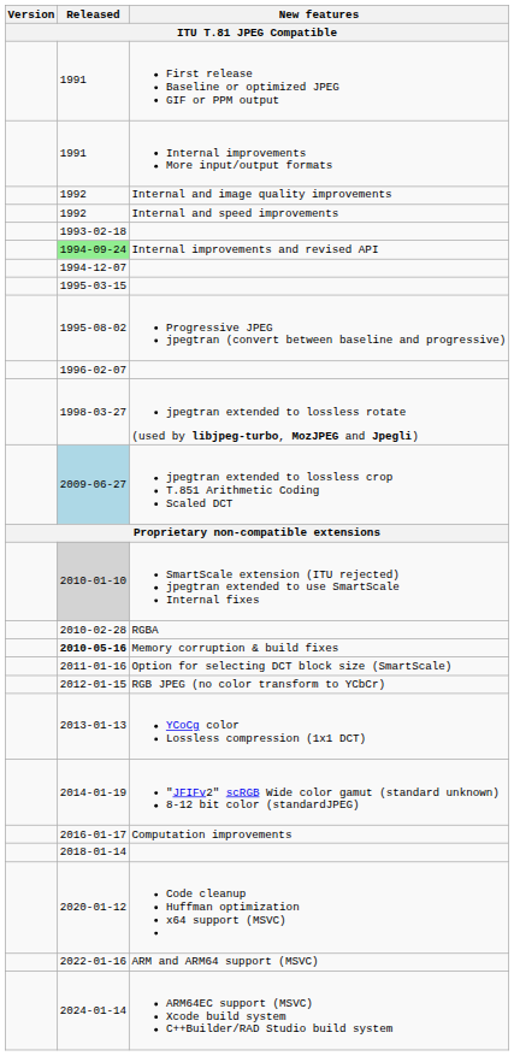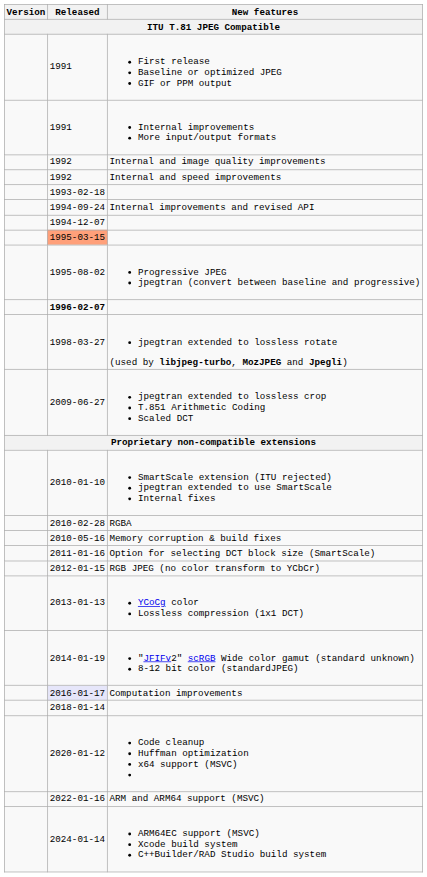1994-09-24 | Released: lightgreen background -> no background
1995-03-15 | Released: no background -> lightsalmon background
1996-02-07 | Released: normal -> bold
2009-06-27 | Released: lightblue background -> no background
2010-01-10 | Released: lightgrey background -> no background
2010-05-16 | Released: bold -> normal
2016-01-17 | Released: no background -> lavender background
